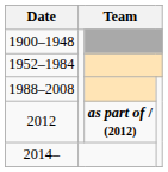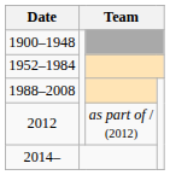2012 | column 3: bold -> normal
